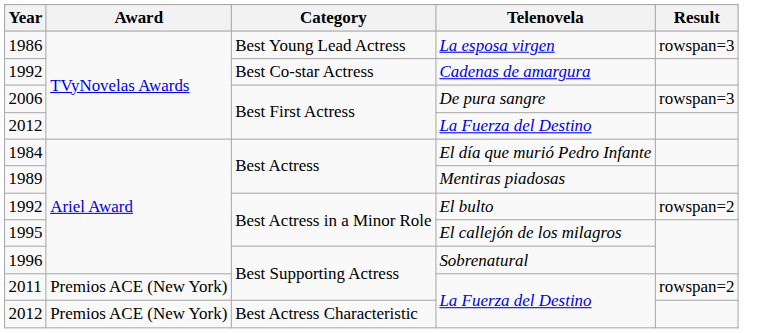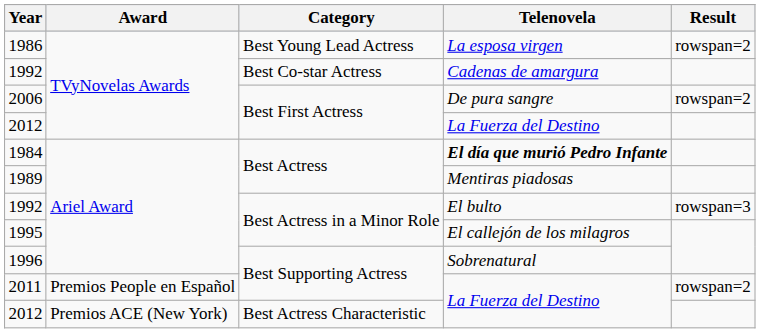1986 | Result: rowspan=3 -> rowspan=2
2006 | Result: rowspan=3 -> rowspan=2
1984 | Telenovela: normal -> bold
1992 / Best Actress in a Minor Role | Result: rowspan=2 -> rowspan=3
2011 | Award: Premios ACE (New York) -> Premios People en Español
